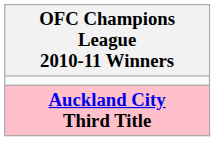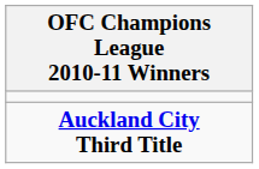row 3 | column 1: pink background -> no background
